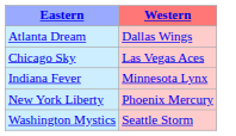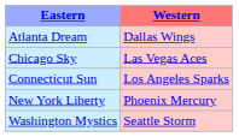+ row: Connecticut Sun | Los Angeles Sparks
- row: Indiana Fever | Minnesota Lynx
